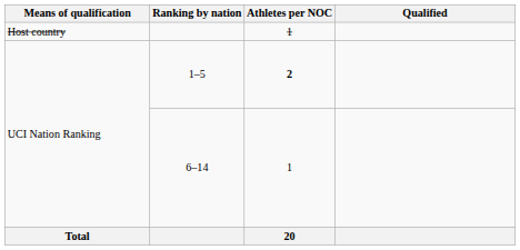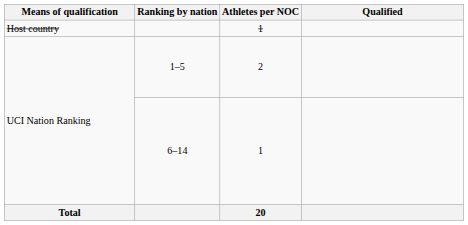1–5 | Athletes per NOC: bold -> normal
